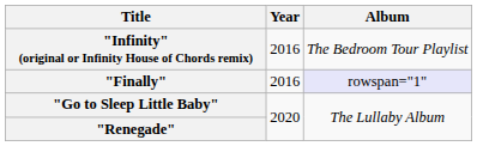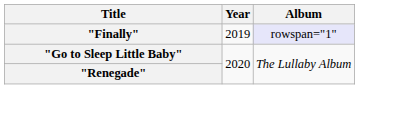- row: "Infinity" (original or Infinity House of Chords remix) | 2016 | The Bedroom Tour Playlist
"Finally" | Year: 2016 -> 2019
